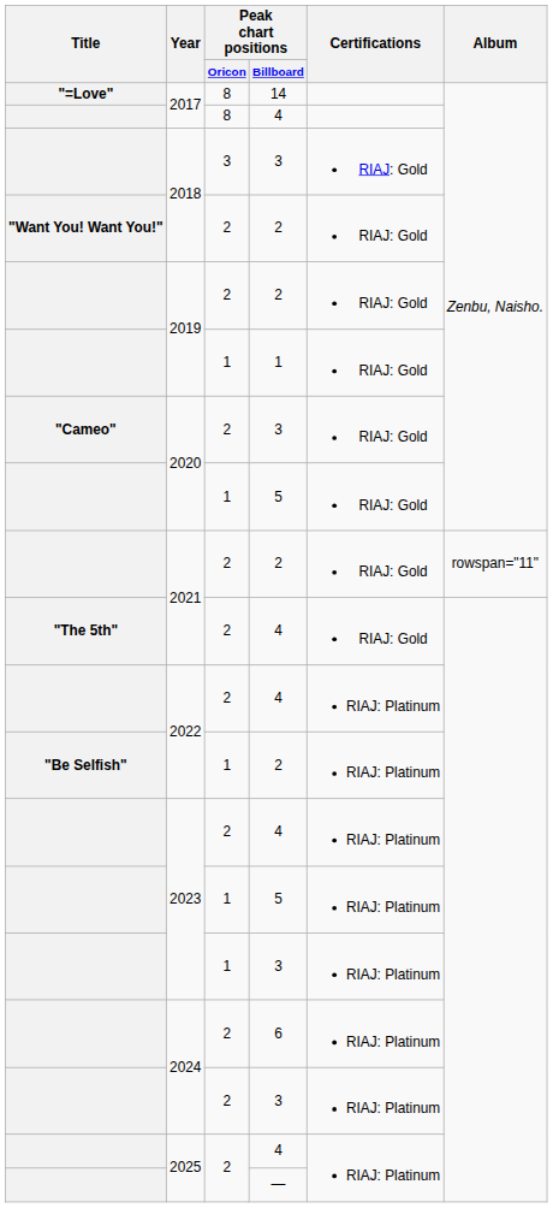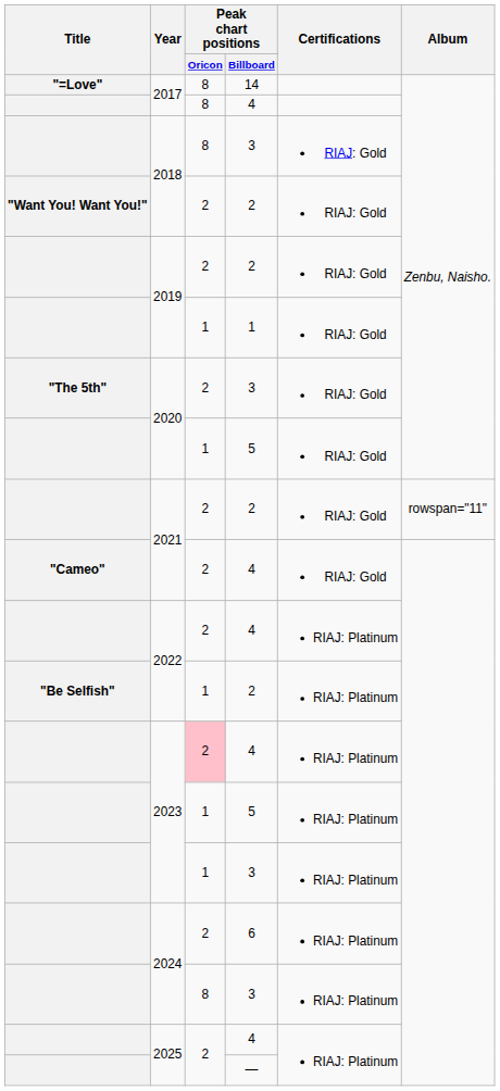2018 / 3 | Peak chart positions / Oricon: 3 -> 8
2020 / 3 | Title: "Cameo" -> "The 5th"
2021 / 4 | Title: "The 5th" -> "Cameo"
2023 / 4 | Peak chart positions / Oricon: no background -> pink background
2024 / 3 | Peak chart positions / Oricon: 2 -> 8
